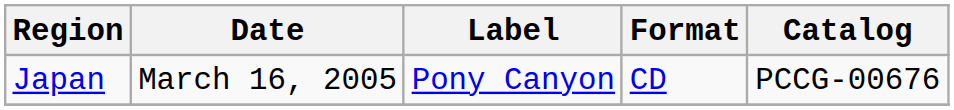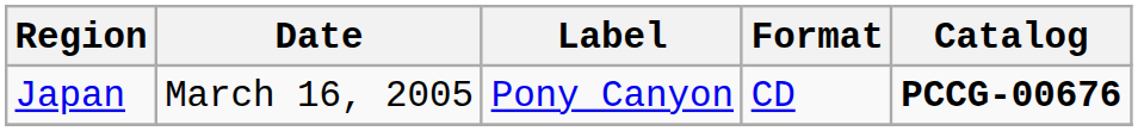Japan | Catalog: normal -> bold
